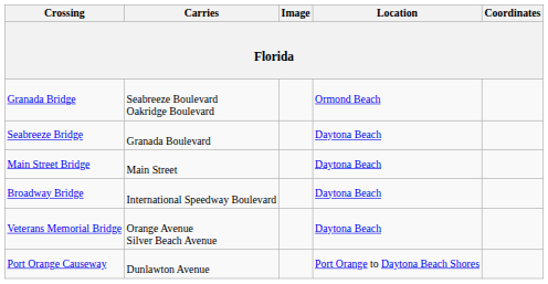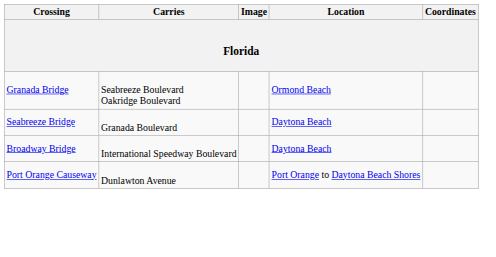- row: Main Street Bridge | Main Street | Daytona Beach
- row: Veterans Memorial Bridge | Orange Avenue Silver Beach Avenue | Daytona Beach
